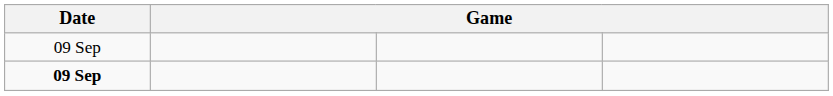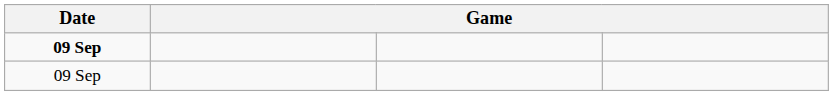row 2 | Date: normal -> bold
row 3 | Date: bold -> normal
